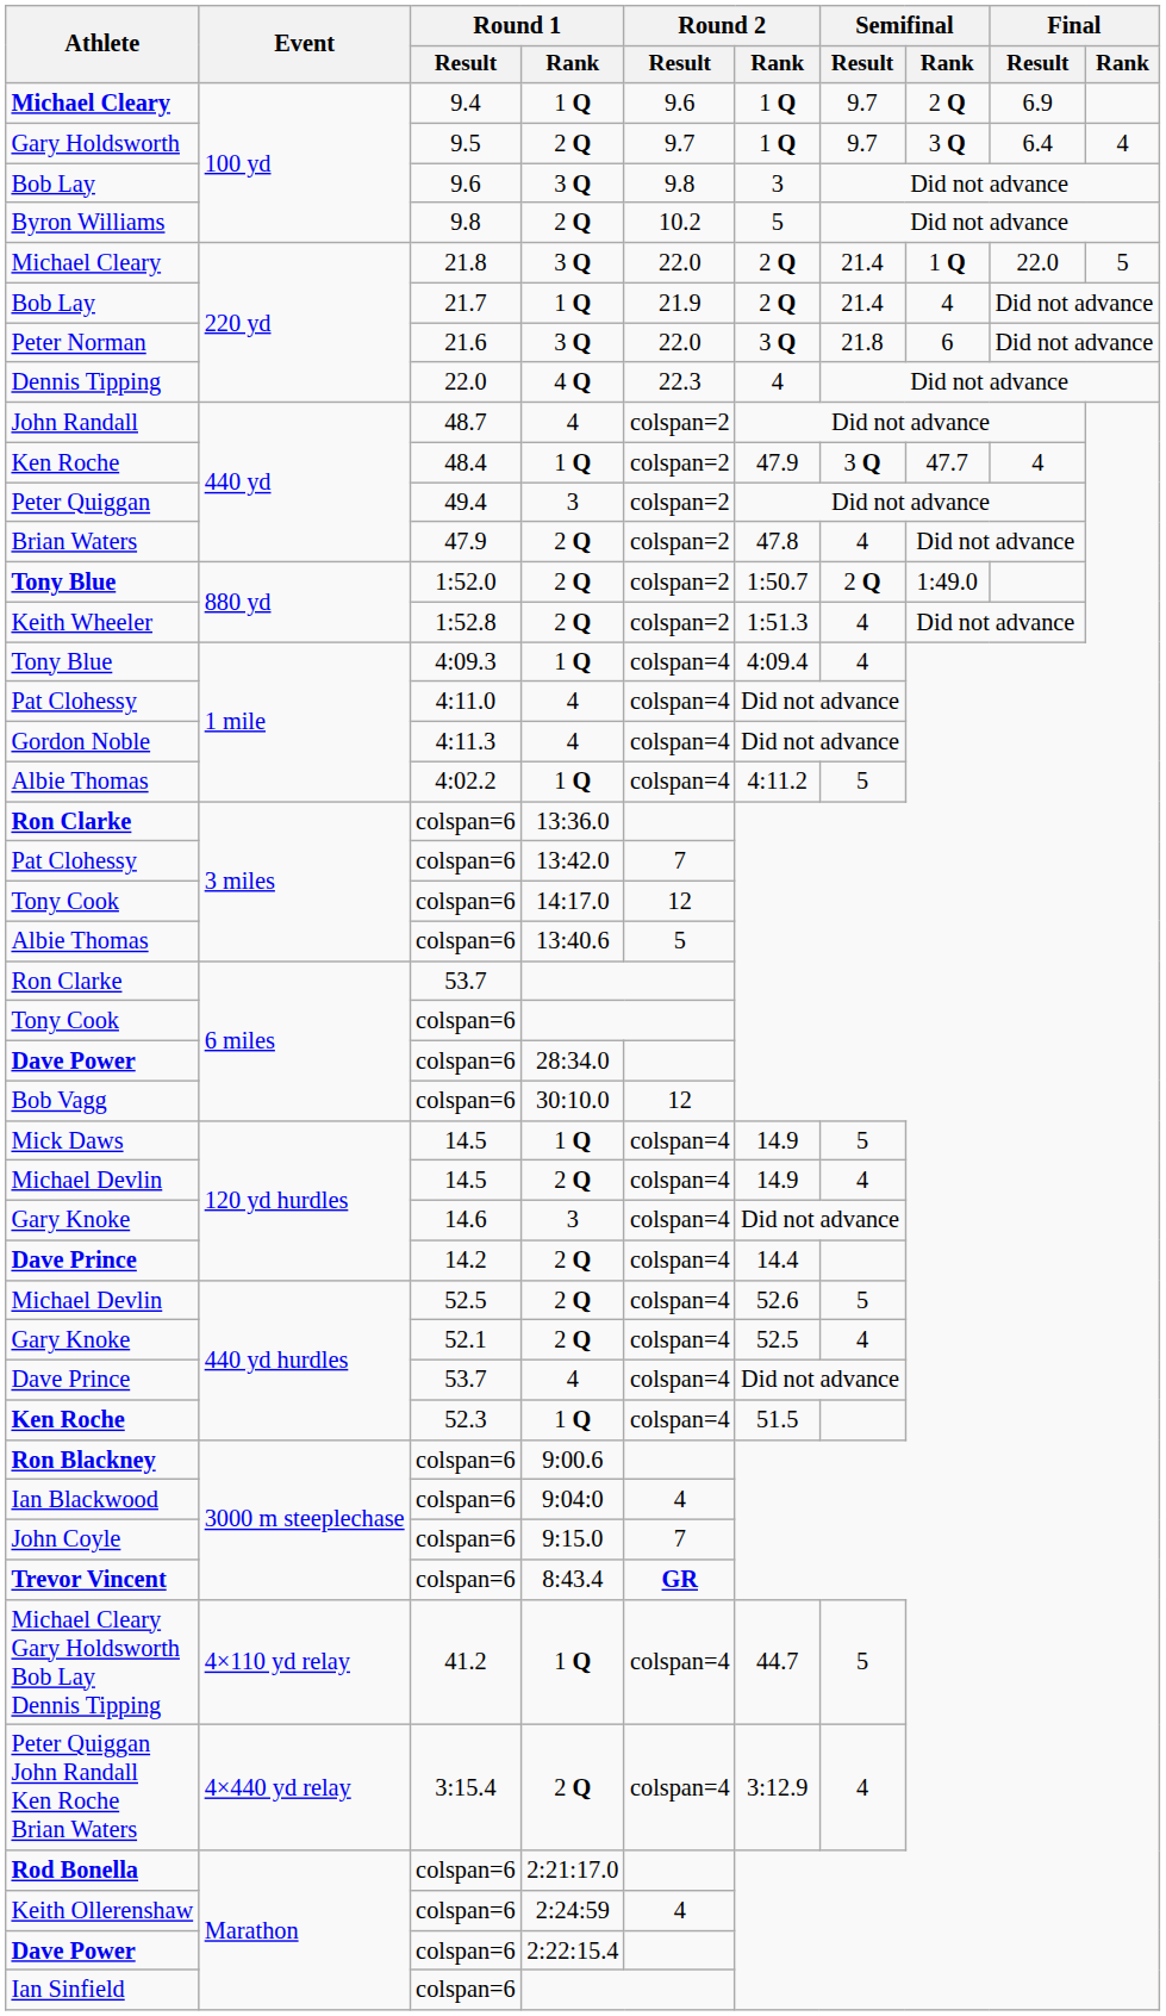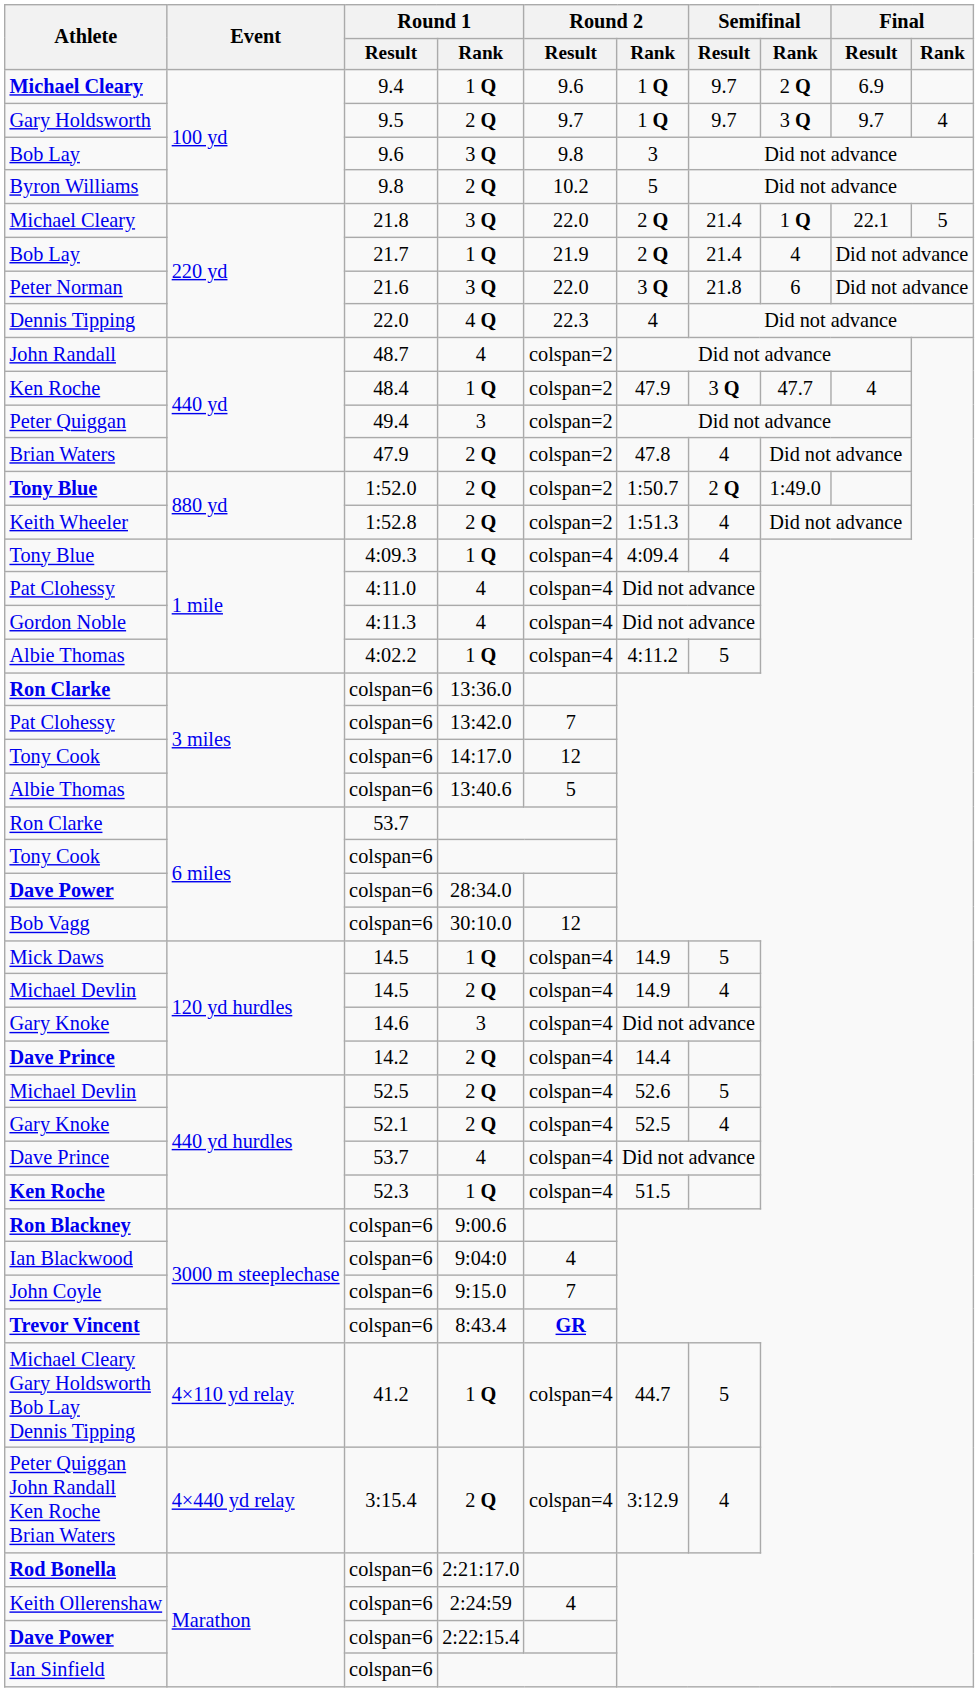Gary Holdsworth | Final / Result: 6.4 -> 9.7
Michael Cleary / 220 yd | Final / Result: 22.0 -> 22.1
